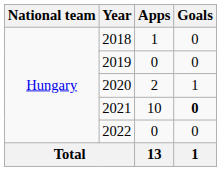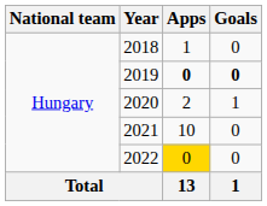2019 | Apps: normal -> bold
2019 | Goals: normal -> bold
2021 | Goals: bold -> normal
2022 | Apps: no background -> gold background
